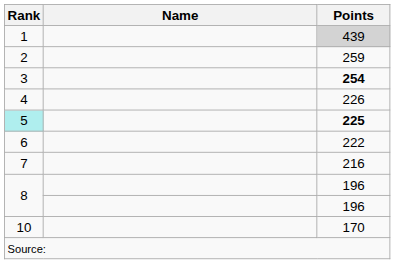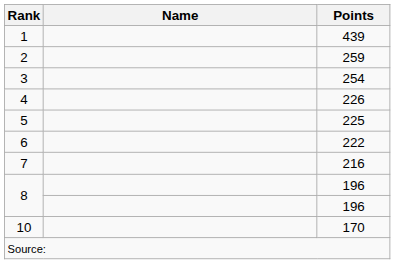1 | Points: lightgrey background -> no background
3 | Points: bold -> normal
5 | Rank: paleturquoise background -> no background
5 | Points: bold -> normal
